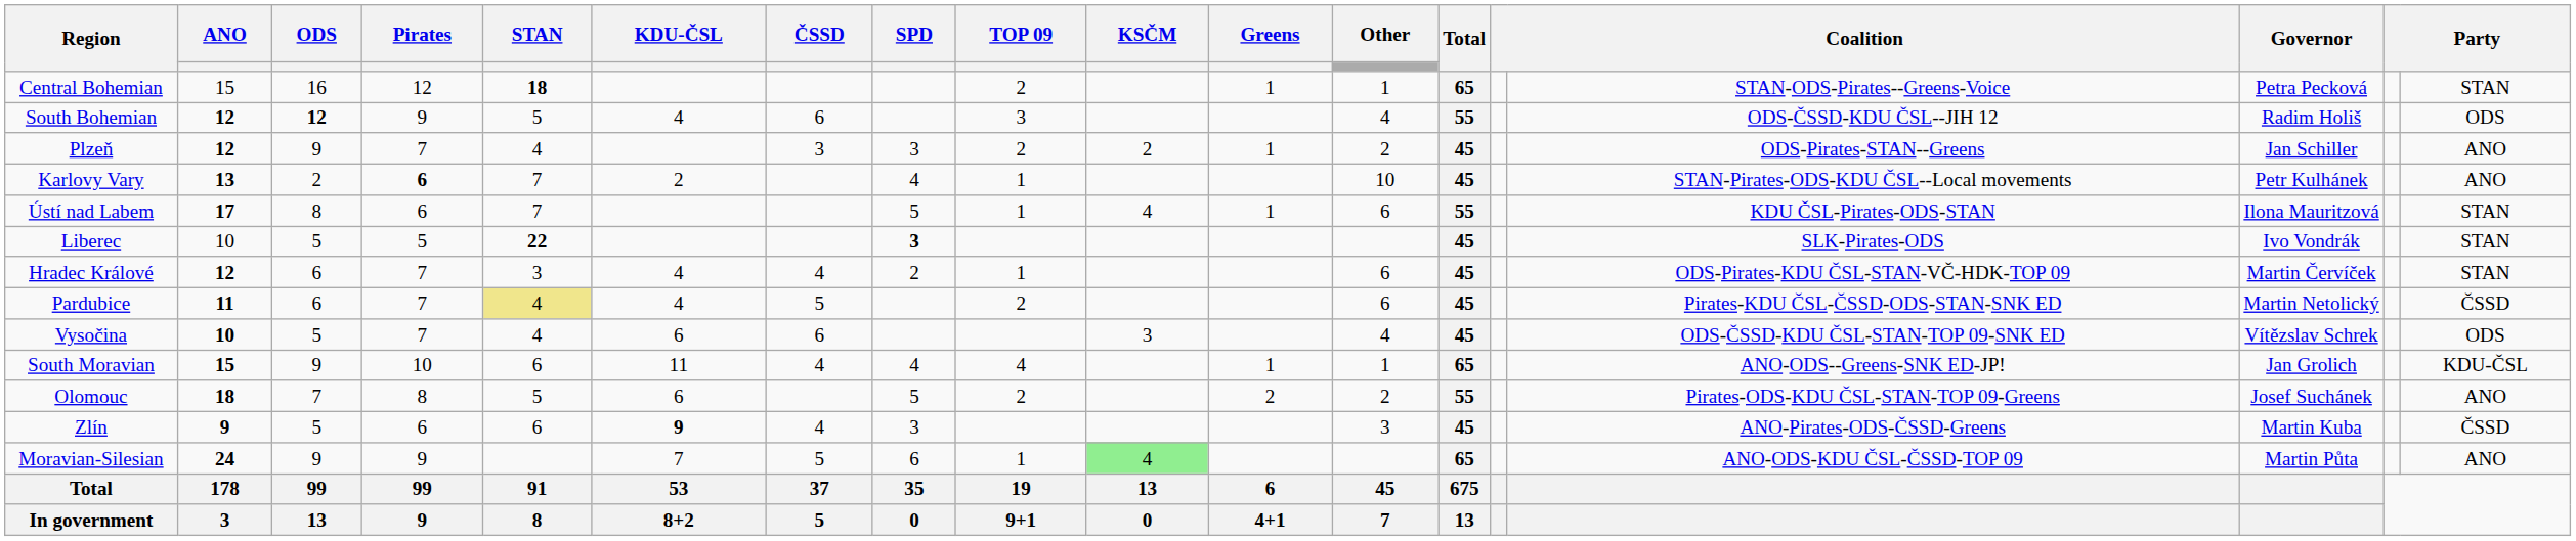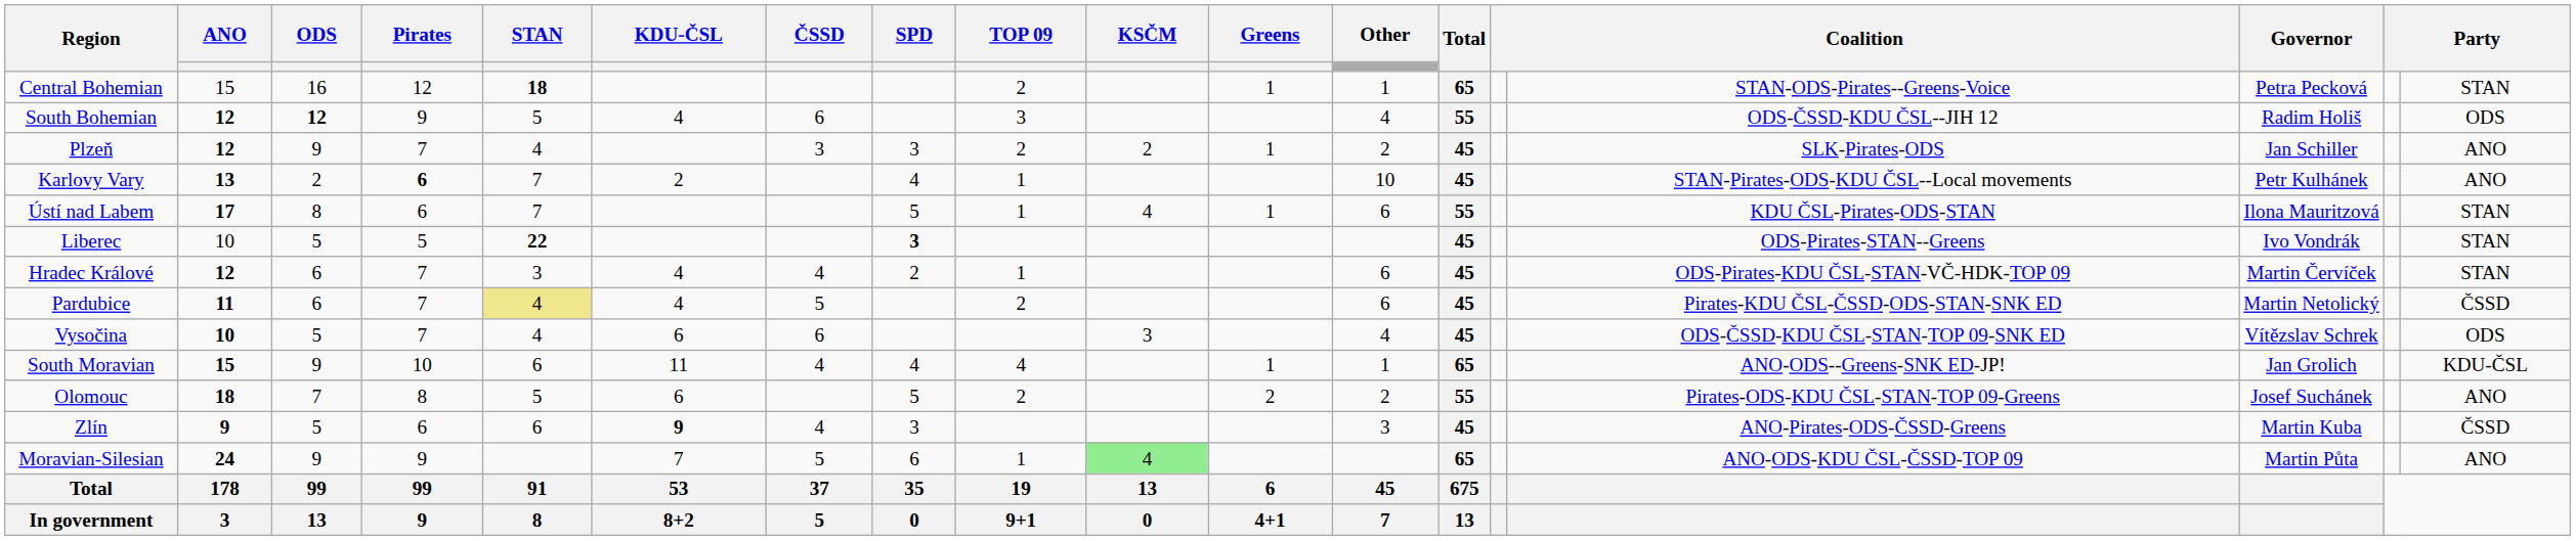Plzeň | column 15: ODS-Pirates-STAN--Greens -> SLK-Pirates-ODS
Liberec | column 15: SLK-Pirates-ODS -> ODS-Pirates-STAN--Greens
